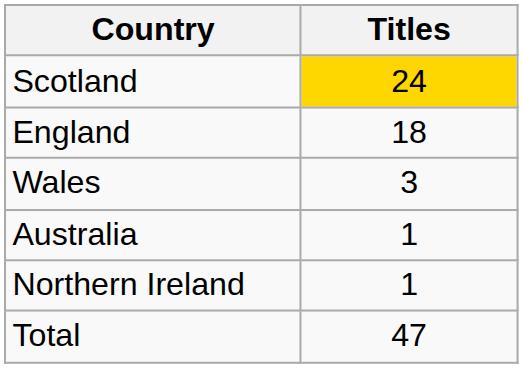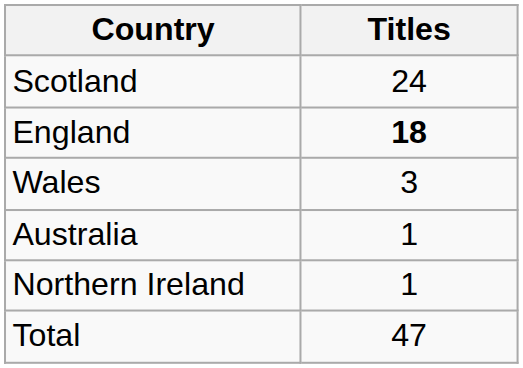Scotland | Titles: gold background -> no background
England | Titles: normal -> bold
